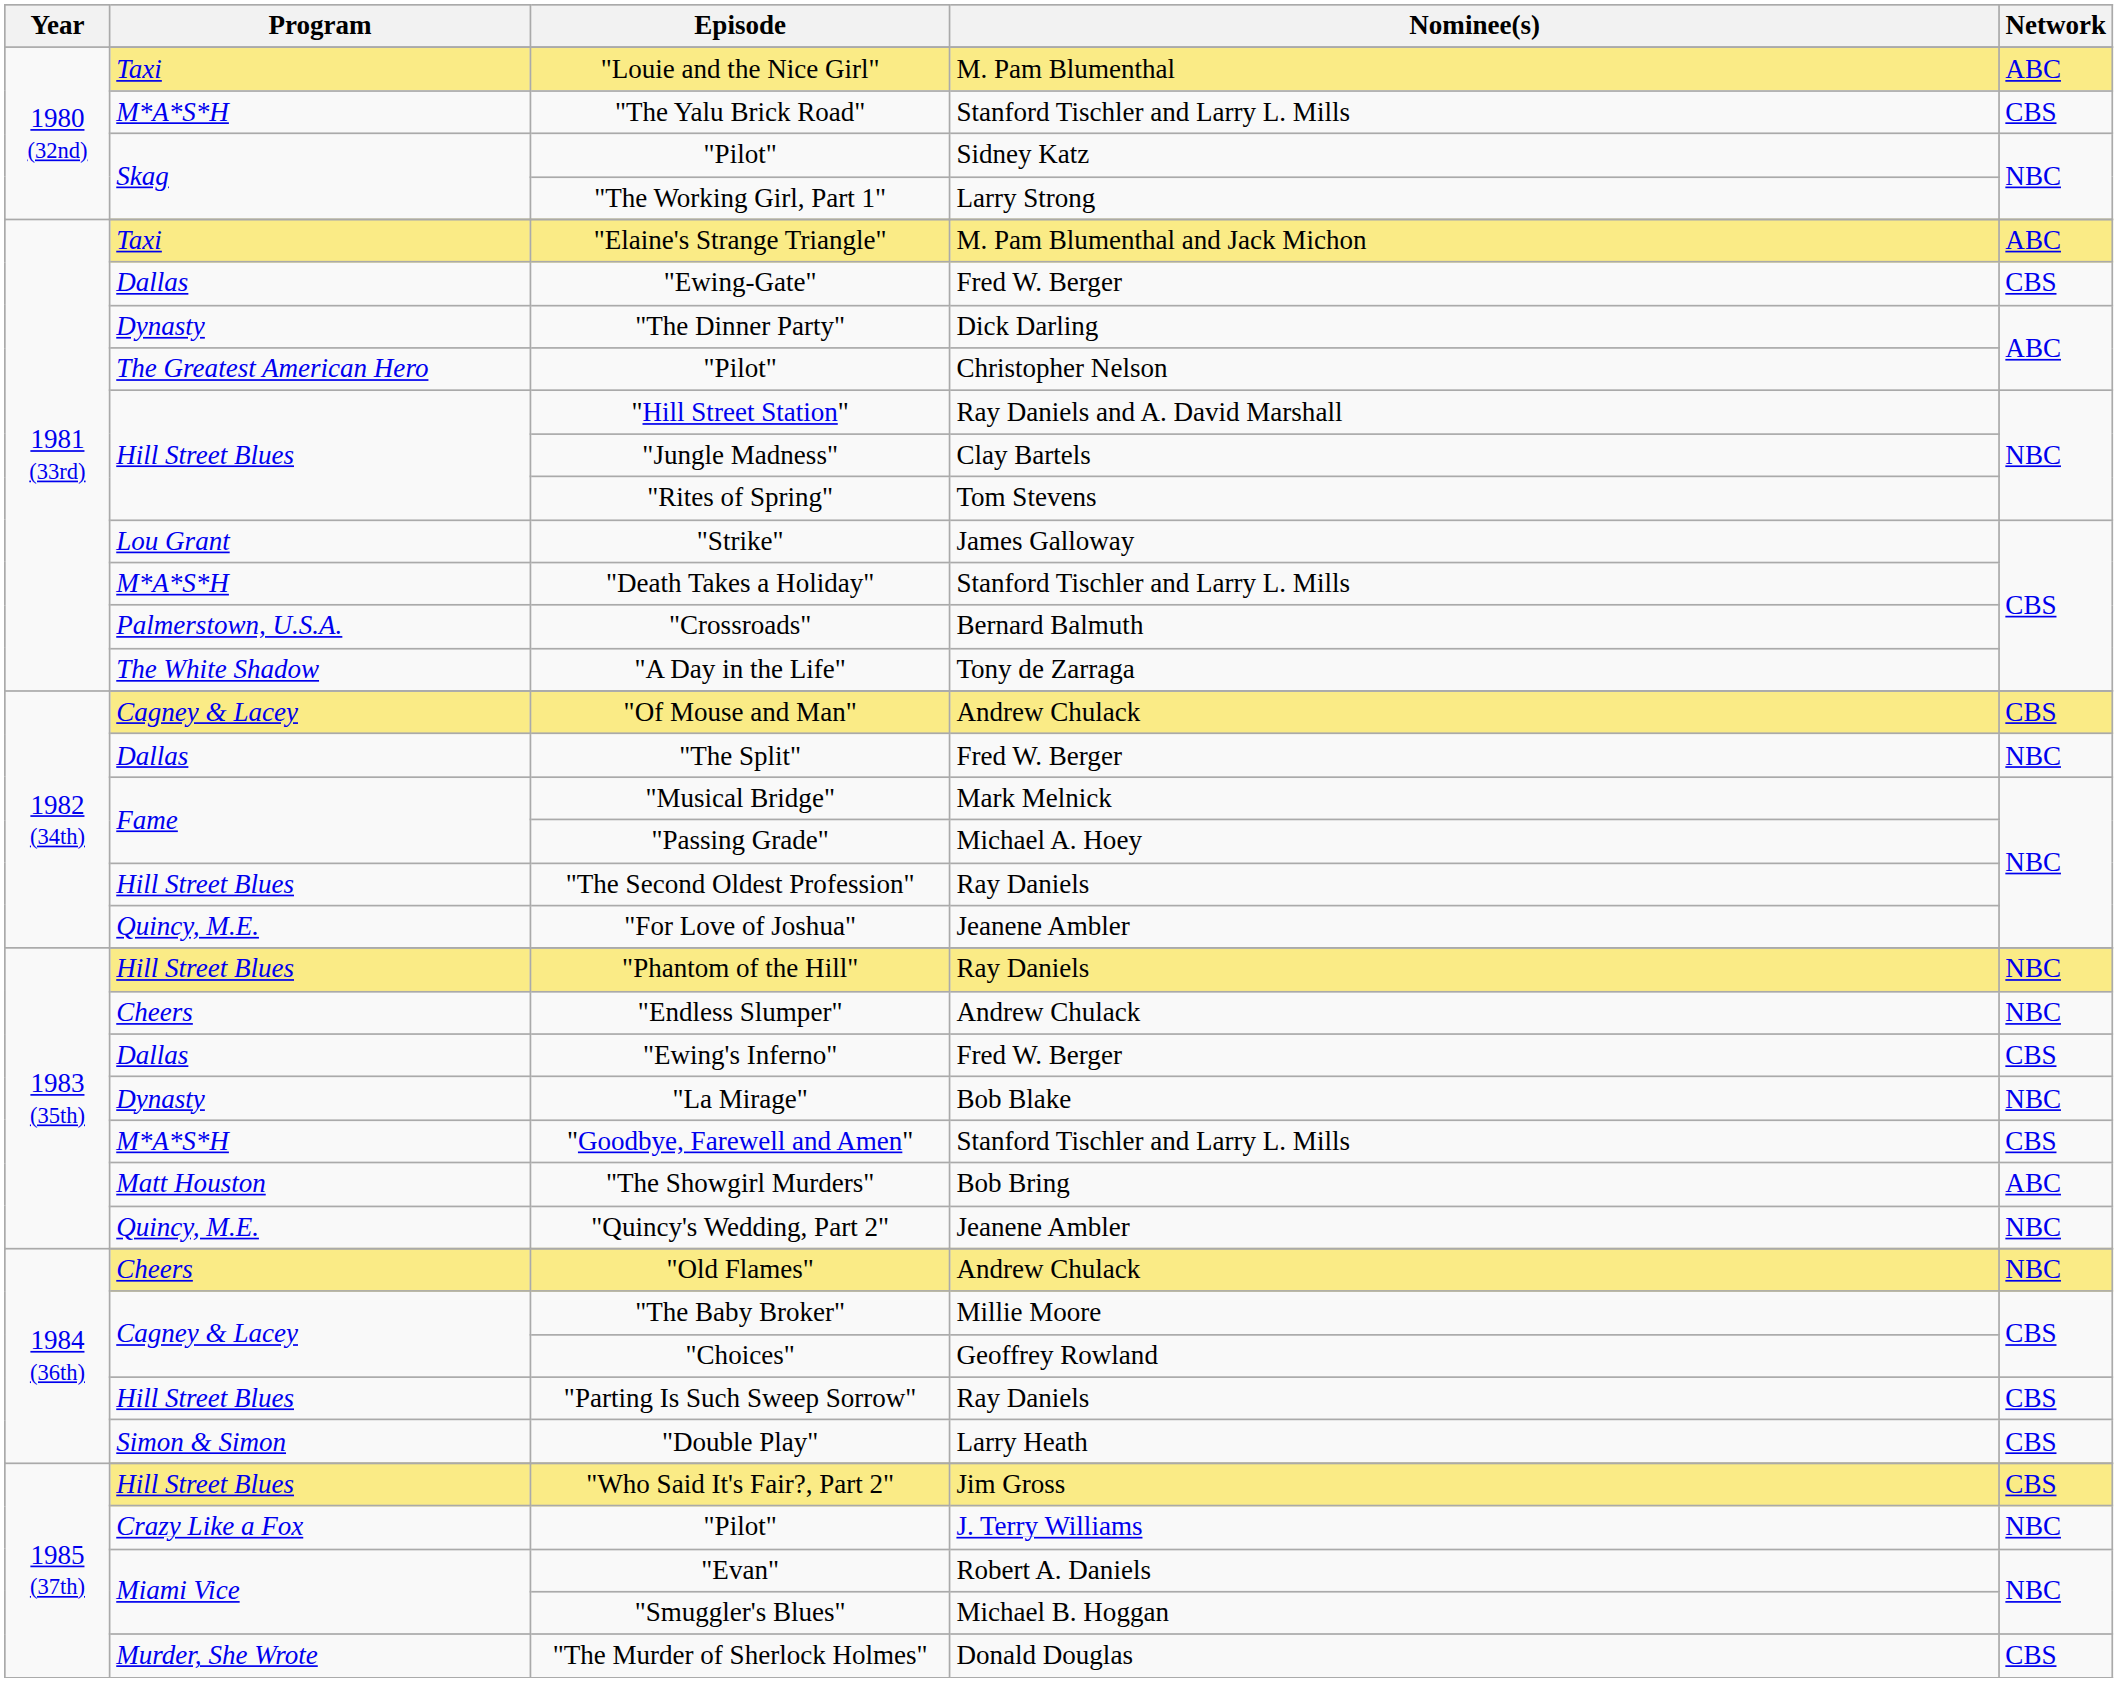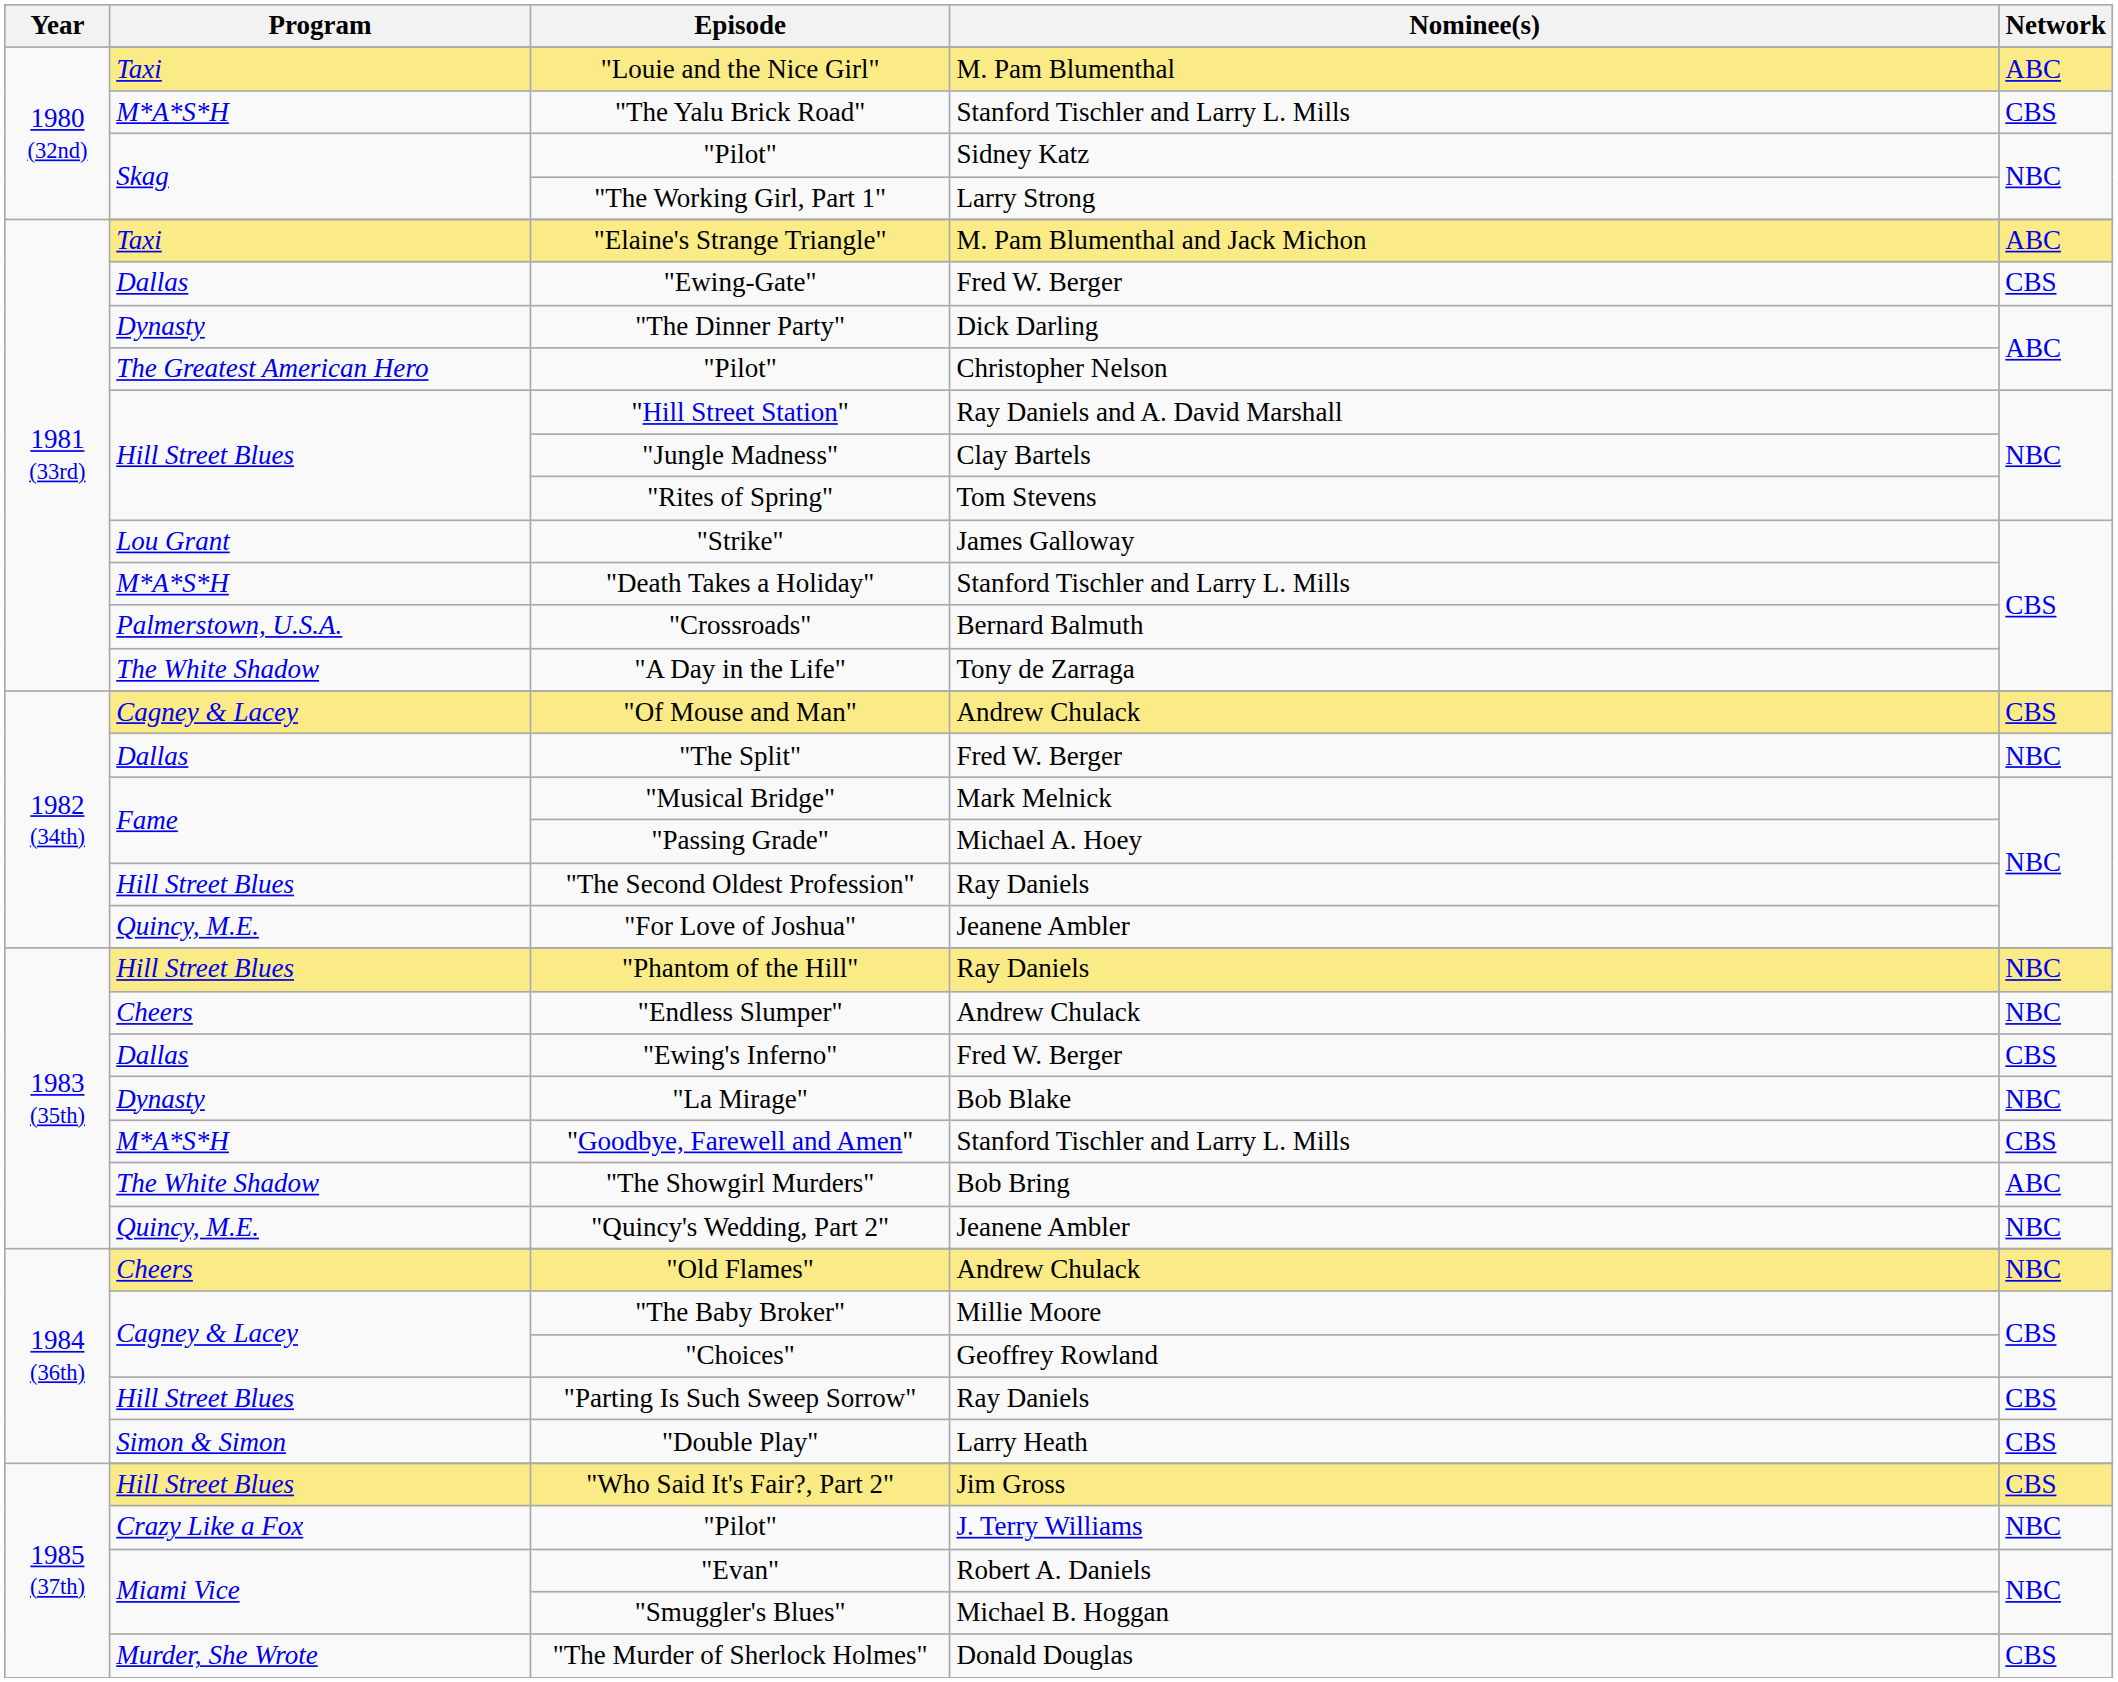"The Showgirl Murders" | Program: Matt Houston -> The White Shadow
